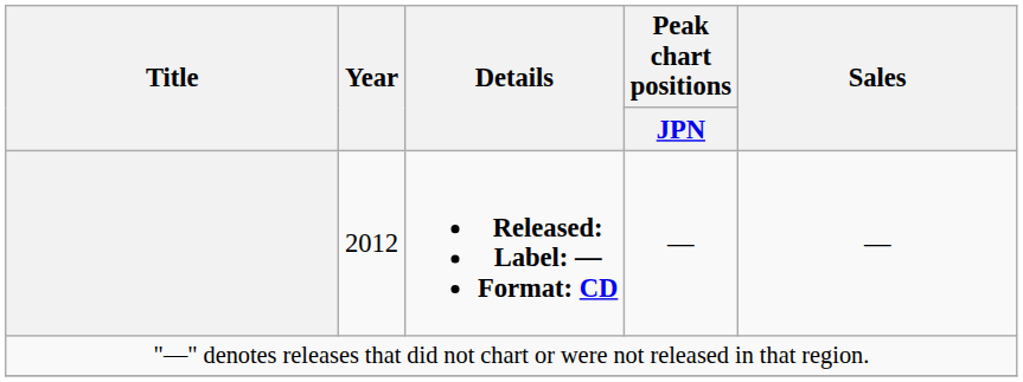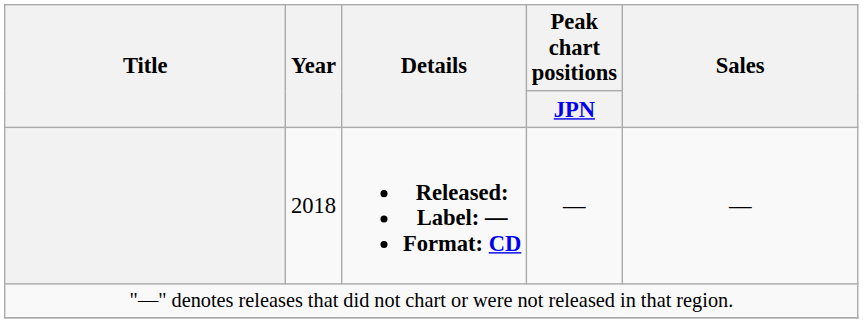row 3 | Year: 2012 -> 2018
